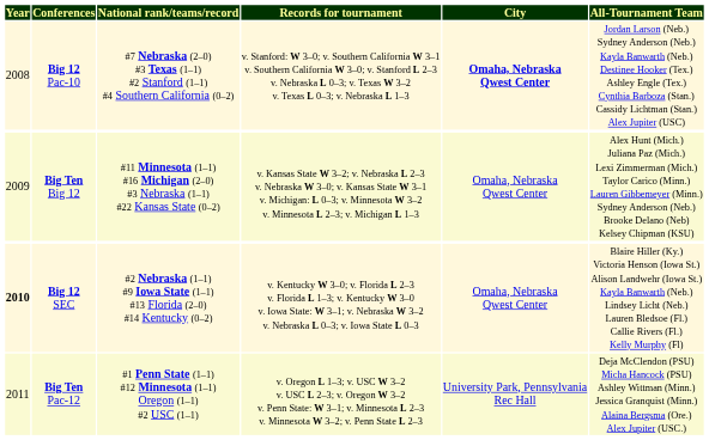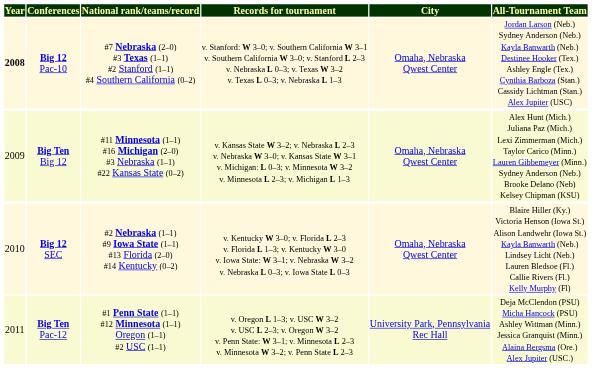Big 12 Pac-10 | Year: normal -> bold
Big 12 Pac-10 | City: bold -> normal
Big 12 SEC | Year: bold -> normal
